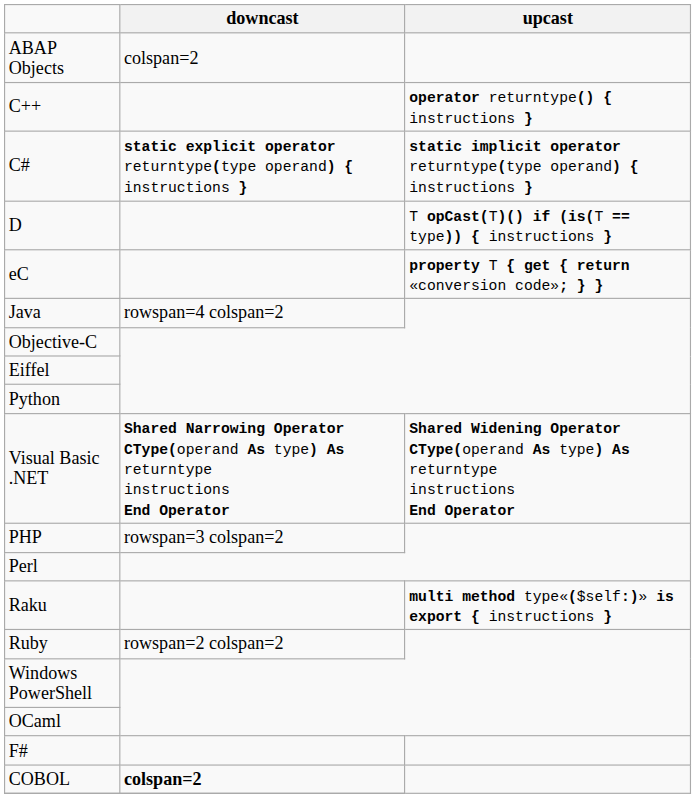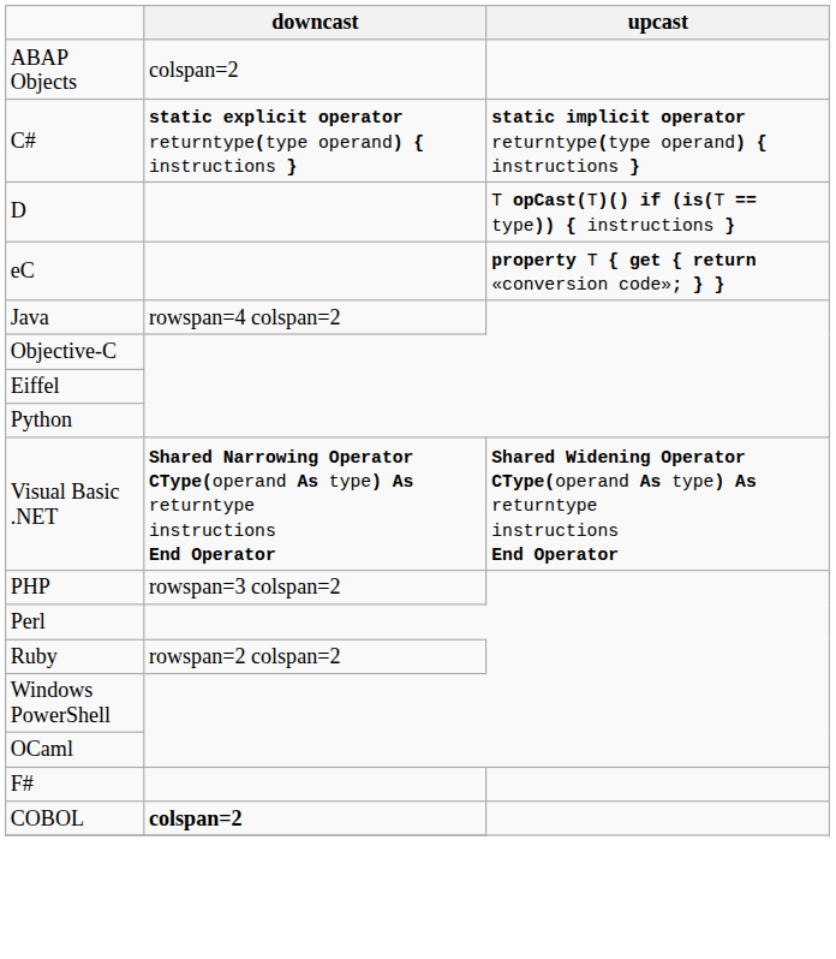- row: C++ | operator returntype() { instructions }
- row: Raku | multi method type«($self:)» is export { instructions }
